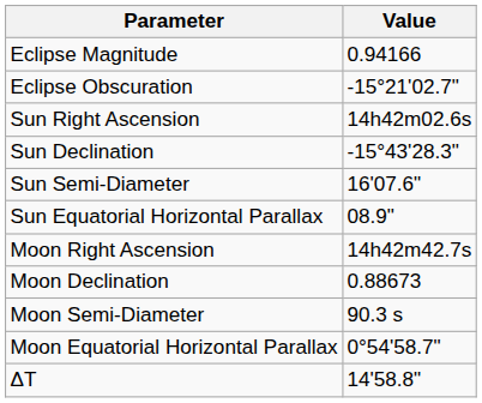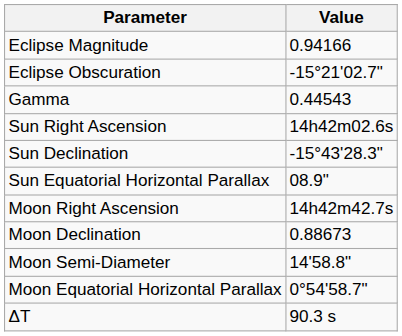+ row: Gamma | 0.44543
- row: Sun Semi-Diameter | 16'07.6"
Moon Semi-Diameter | Value: 90.3 s -> 14'58.8"
ΔT | Value: 14'58.8" -> 90.3 s
